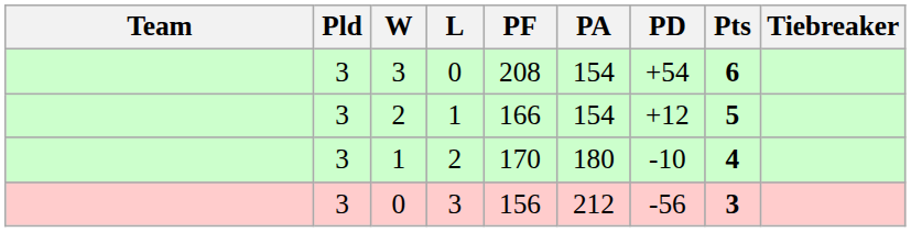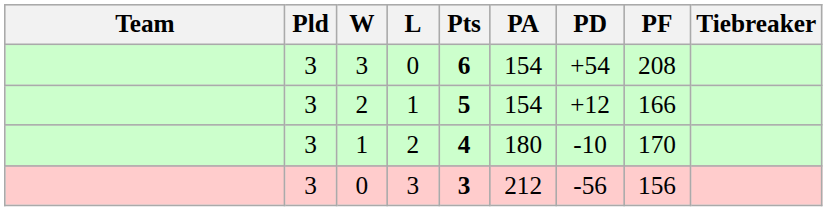columns swapped: PF <-> Pts
